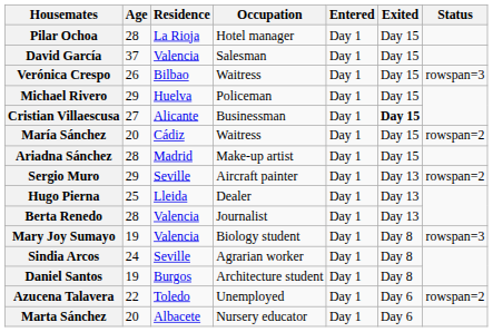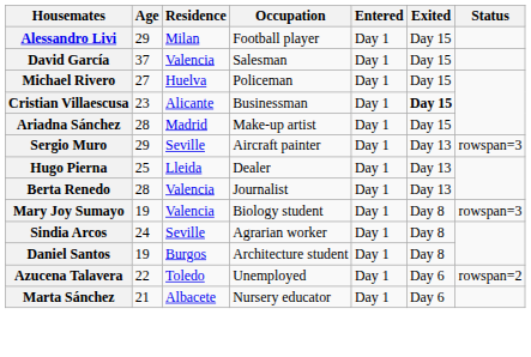+ row: Alessandro Livi | 29 | Milan | Football player | Day 1 | Day 15
- row: Pilar Ochoa | 28 | La Rioja | Hotel manager | Day 1 | Day 15
- row: Verónica Crespo | 26 | Bilbao | Waitress | Day 1 | Day 15 | rowspan=3
Michael Rivero | Age: 29 -> 27
Cristian Villaescusa | Age: 27 -> 23
- row: María Sánchez | 20 | Cádiz | Waitress | Day 1 | Day 15 | rowspan=2
Sergio Muro | Status: rowspan=2 -> rowspan=3
Marta Sánchez | Age: 20 -> 21
